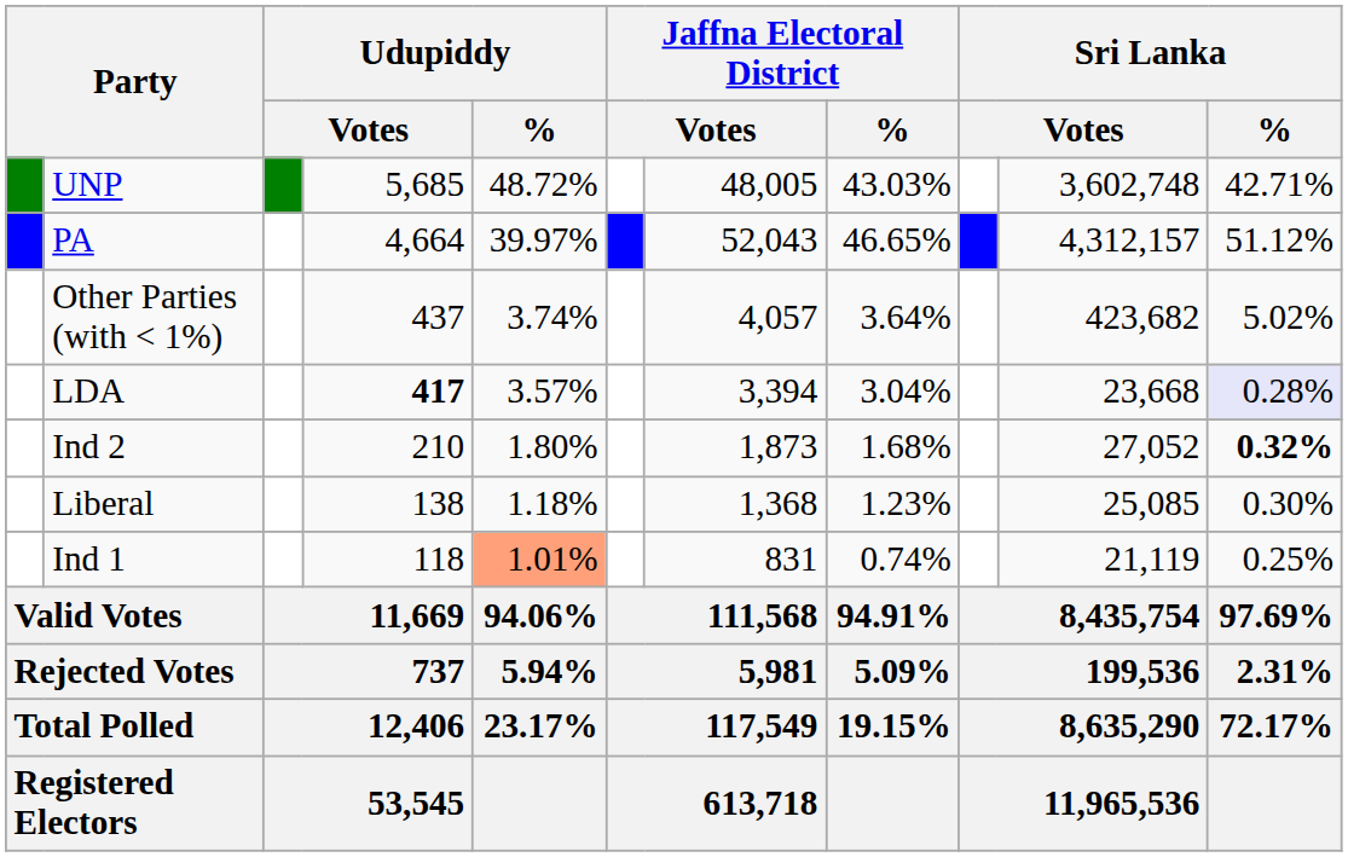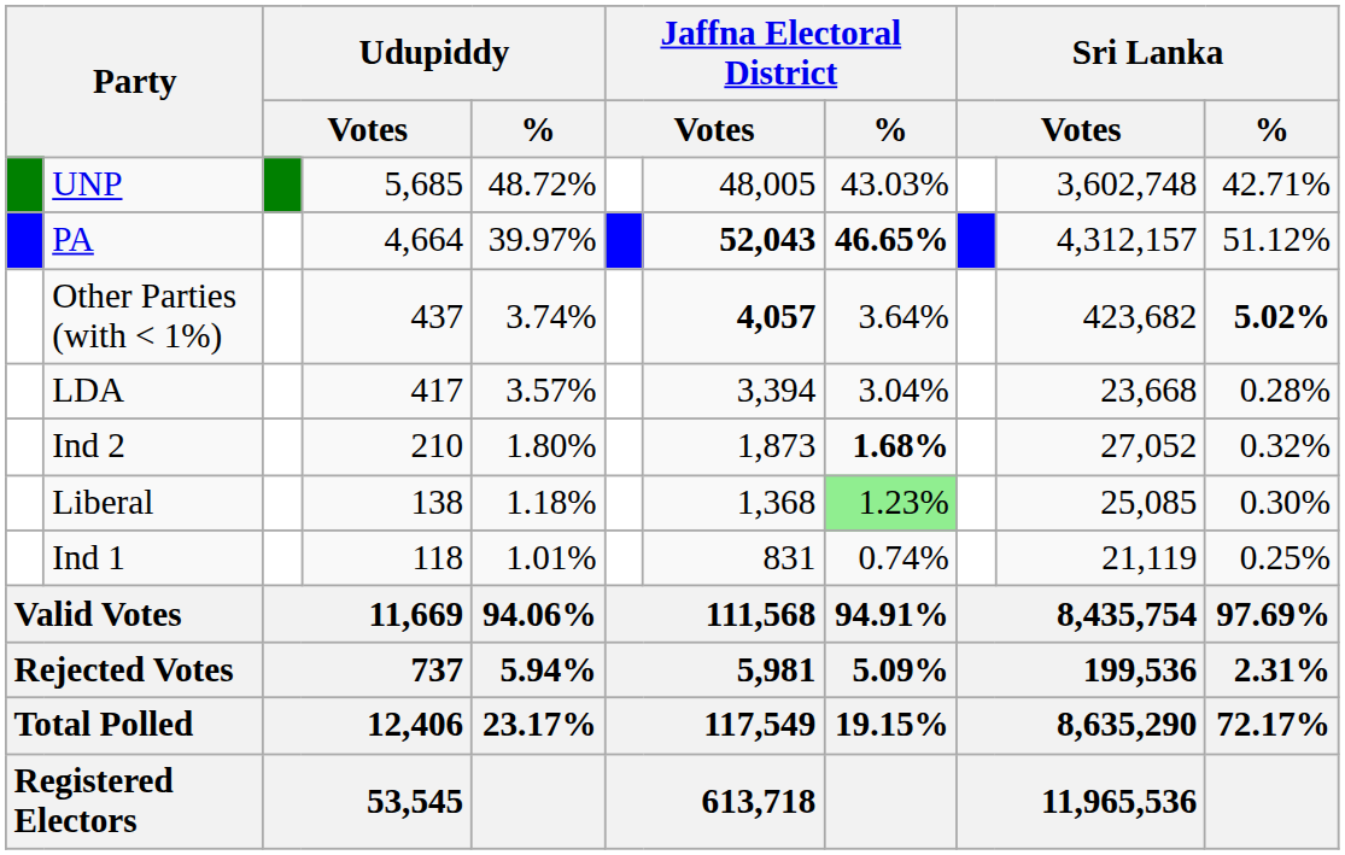PA | column 7: normal -> bold
PA | Jaffna Electoral District / %: normal -> bold
Other Parties (with < 1%) | column 7: normal -> bold
Other Parties (with < 1%) | Sri Lanka / %: normal -> bold
LDA | column 4: bold -> normal
LDA | Sri Lanka / %: lavender background -> no background
Ind 2 | Jaffna Electoral District / %: normal -> bold
Ind 2 | Sri Lanka / %: bold -> normal
Liberal | Jaffna Electoral District / %: no background -> lightgreen background
Ind 1 | Udupiddy / %: lightsalmon background -> no background
